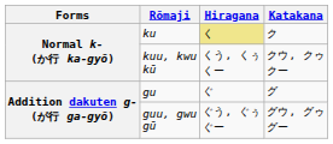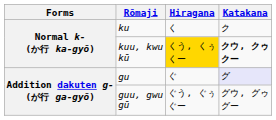ku | Hiragana: khaki background -> no background
kuu, kwu kū | Hiragana: no background -> gold background
kuu, kwu kū | Katakana: normal -> bold
gu | Katakana: no background -> lavender background
